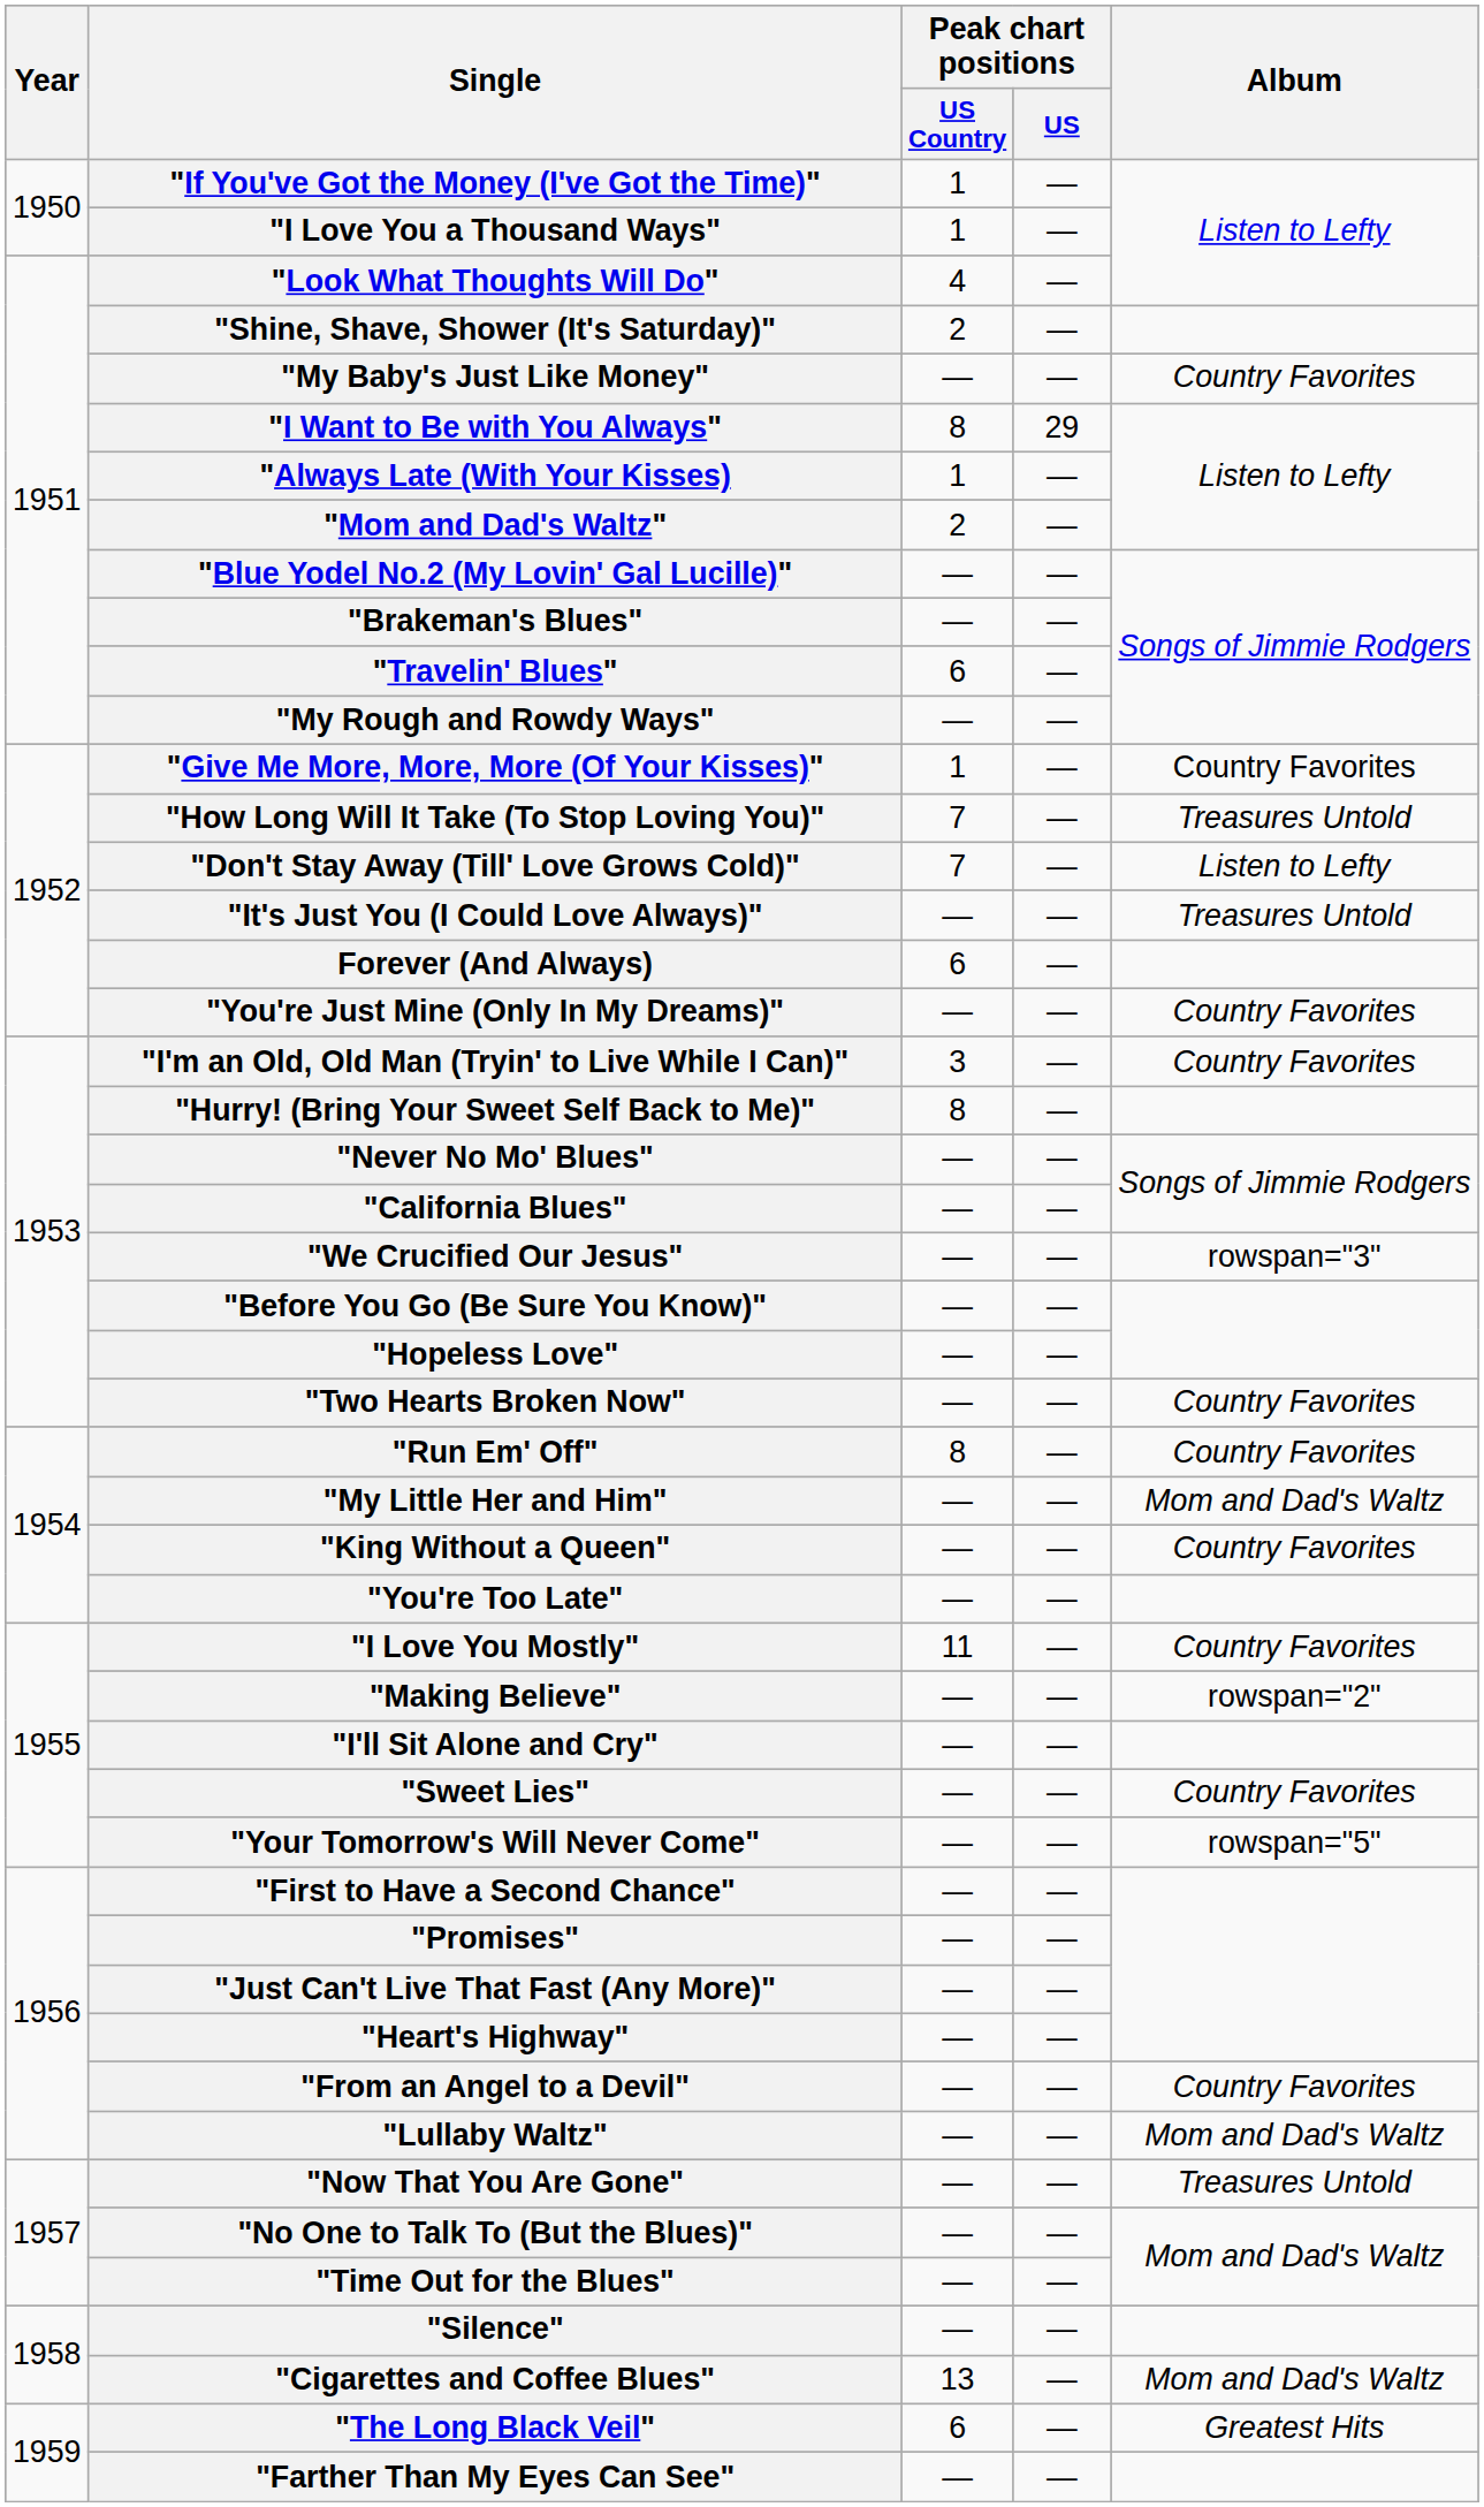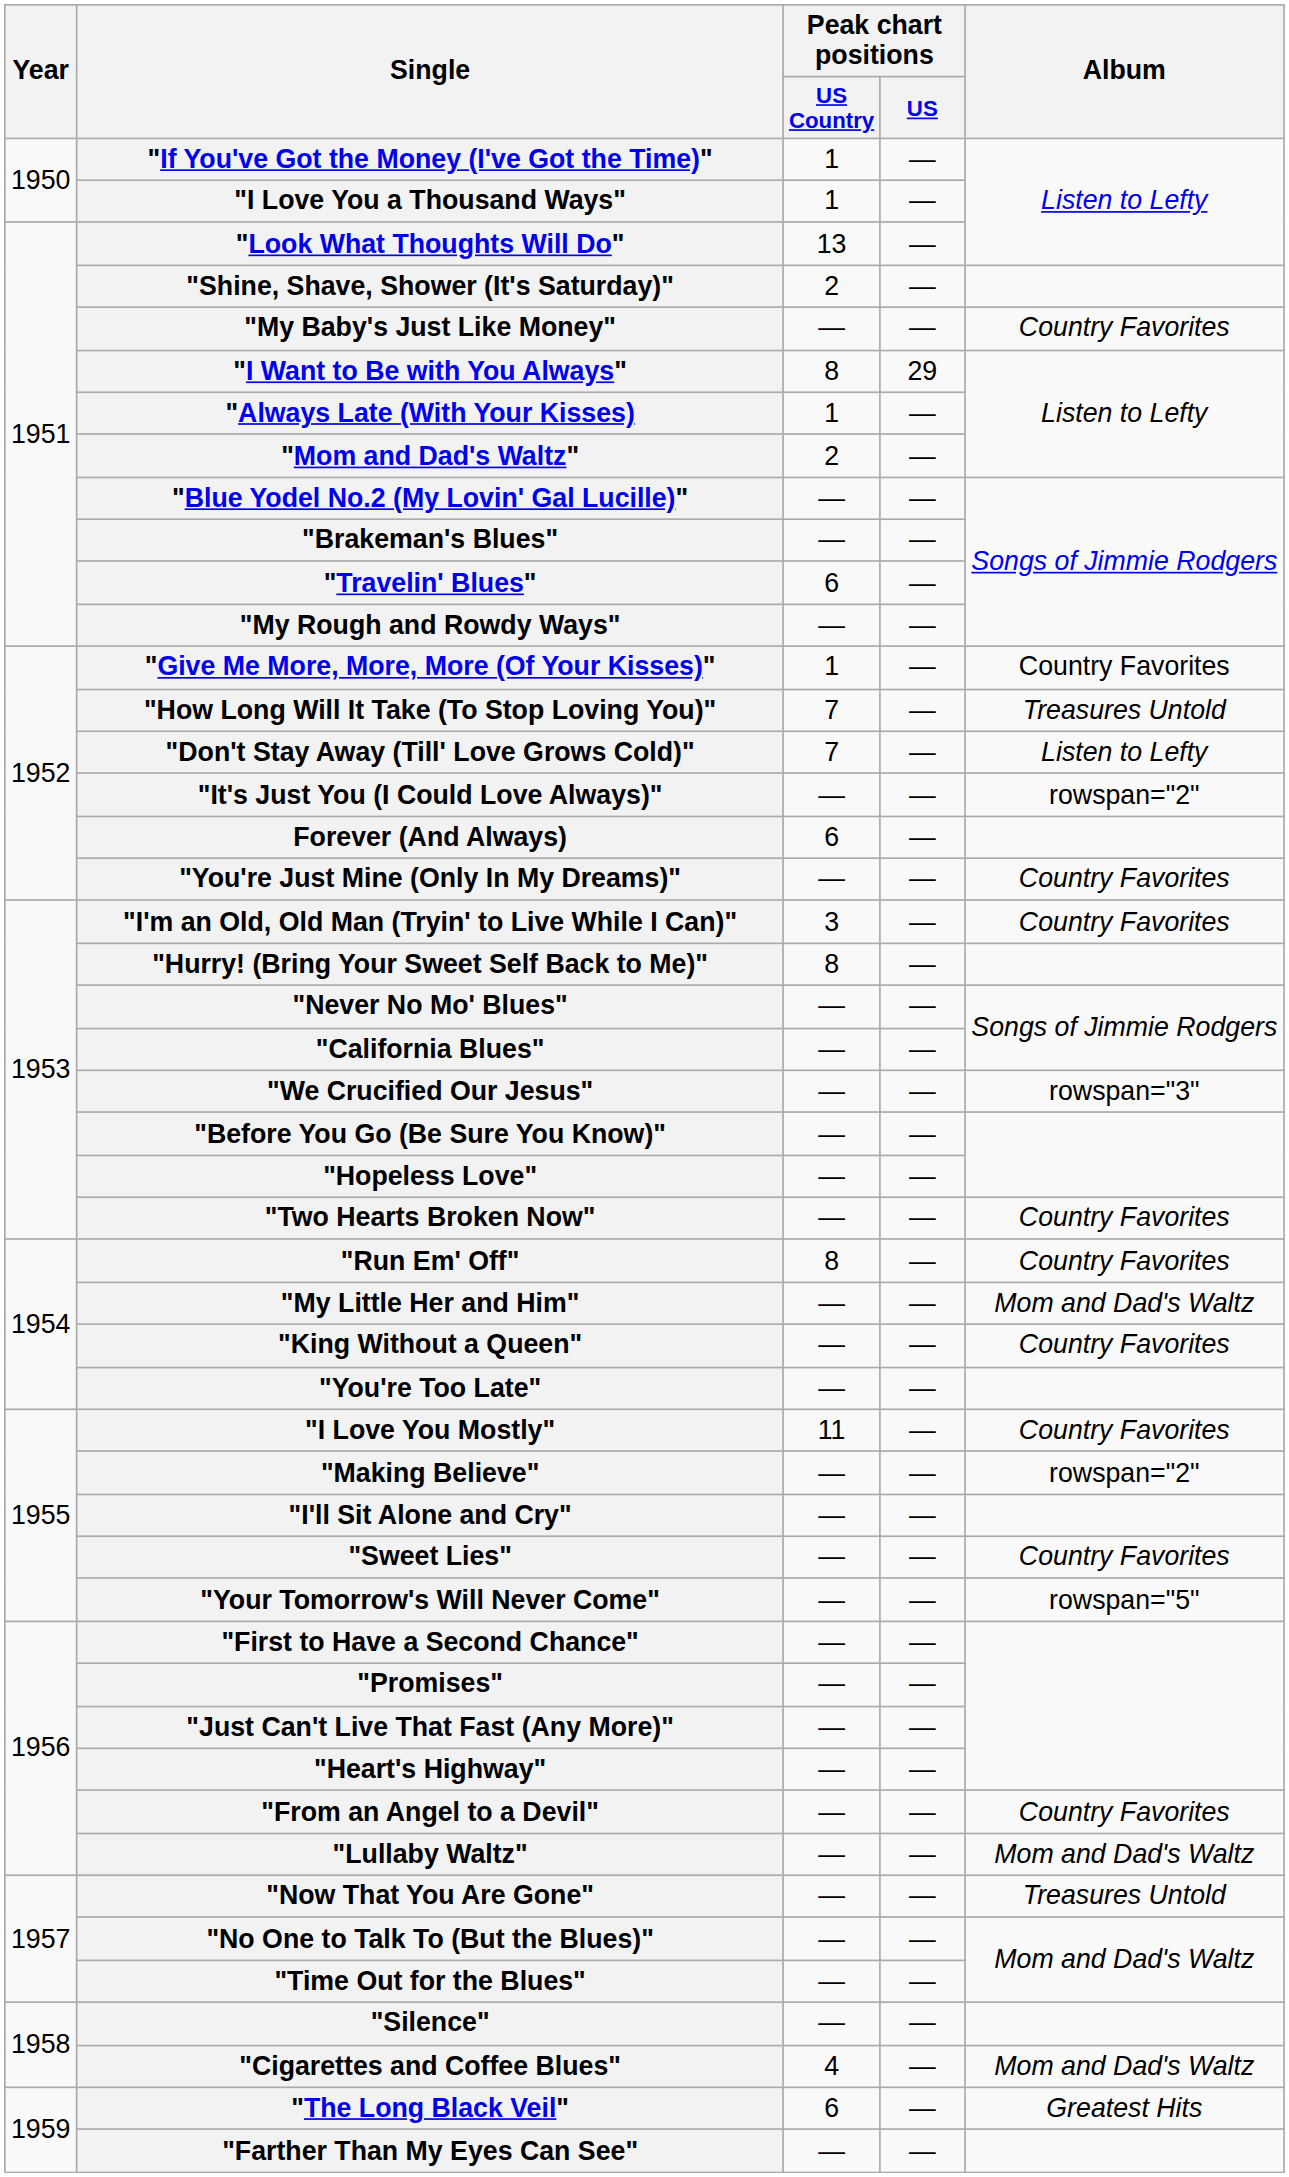"Look What Thoughts Will Do" | Peak chart positions / US Country: 4 -> 13
"It's Just You (I Could Love Always)" | Album: Treasures Untold -> rowspan="2"
"Cigarettes and Coffee Blues" | Peak chart positions / US Country: 13 -> 4
